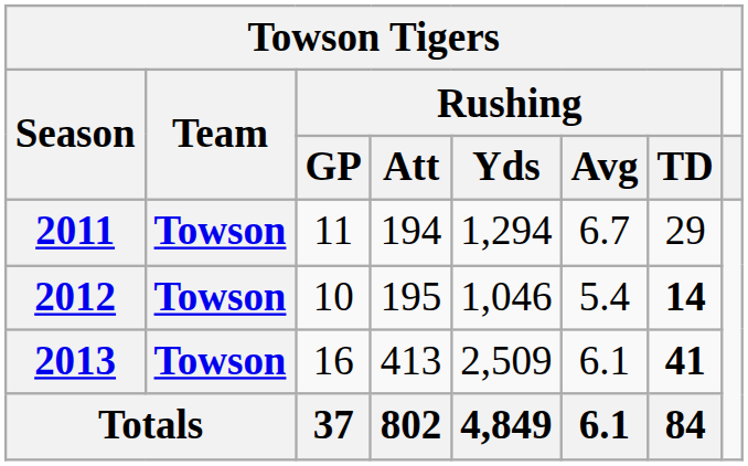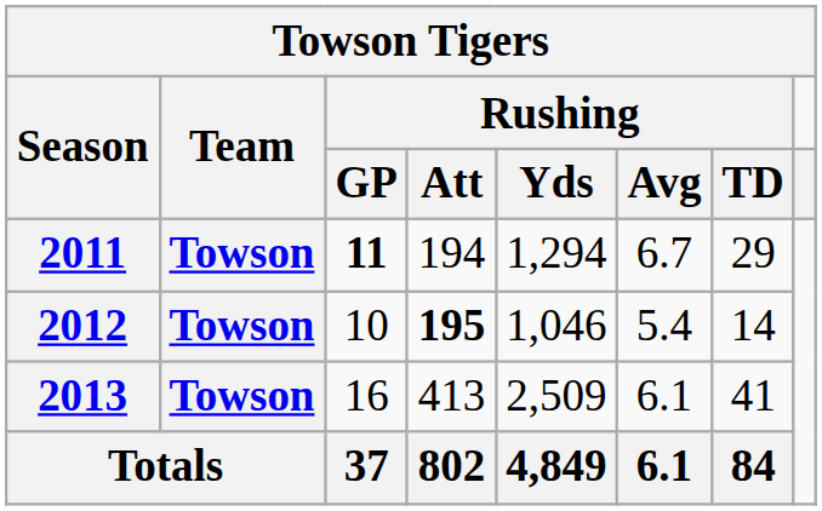2011 | Rushing / GP: normal -> bold
2012 | Rushing / Att: normal -> bold
2012 | Rushing / TD: bold -> normal
2013 | Rushing / TD: bold -> normal
